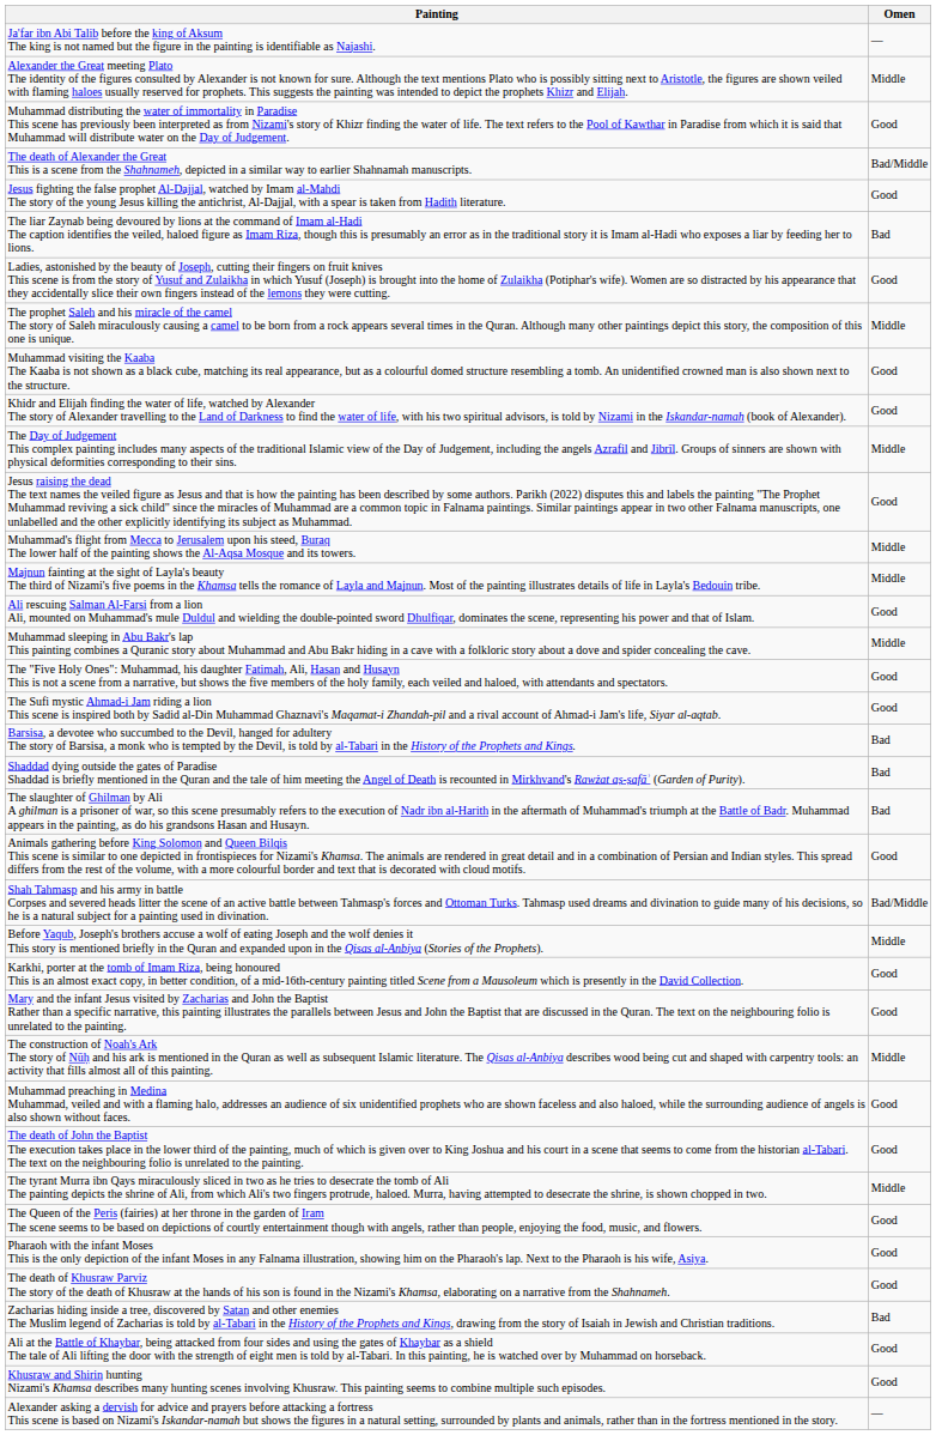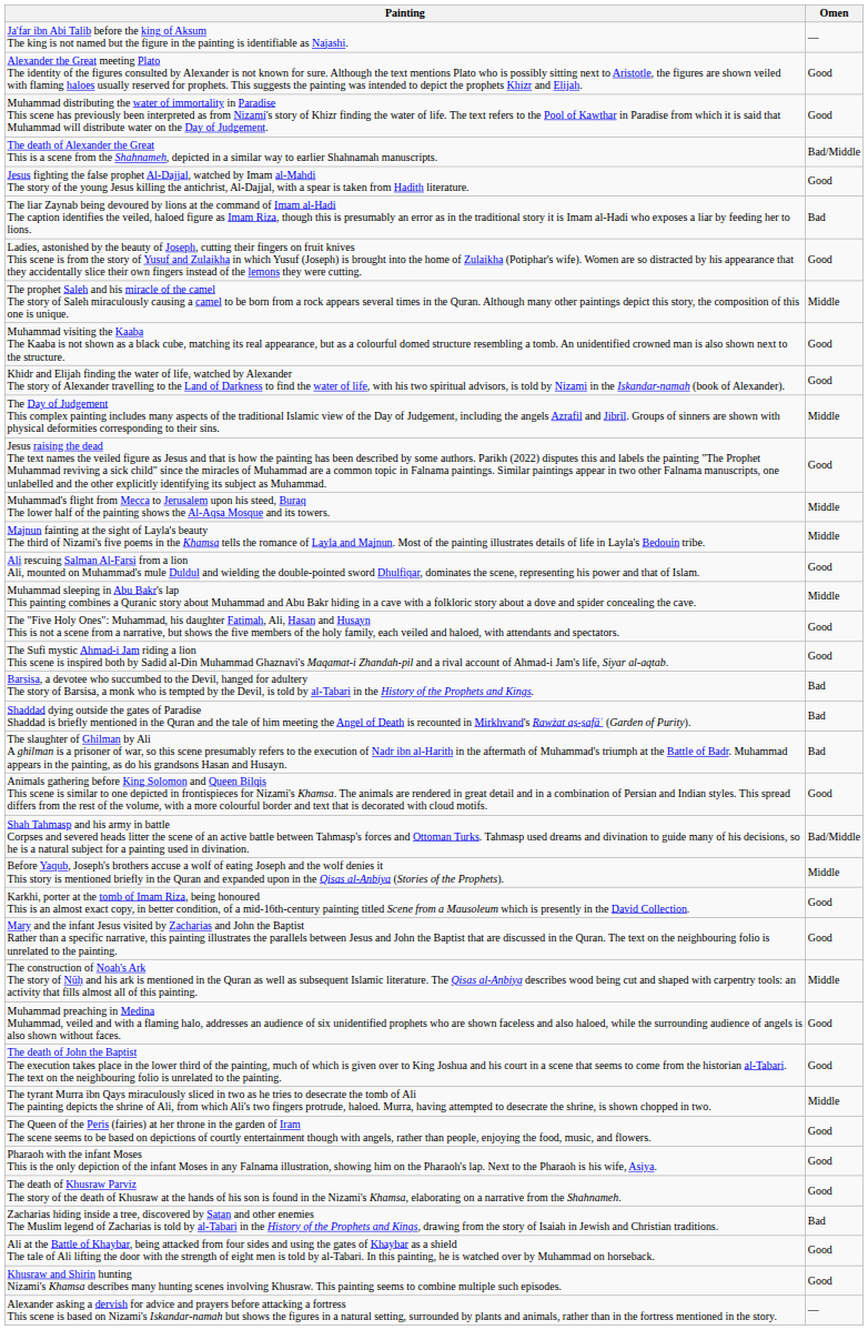row 3 | Omen: Middle -> Good
